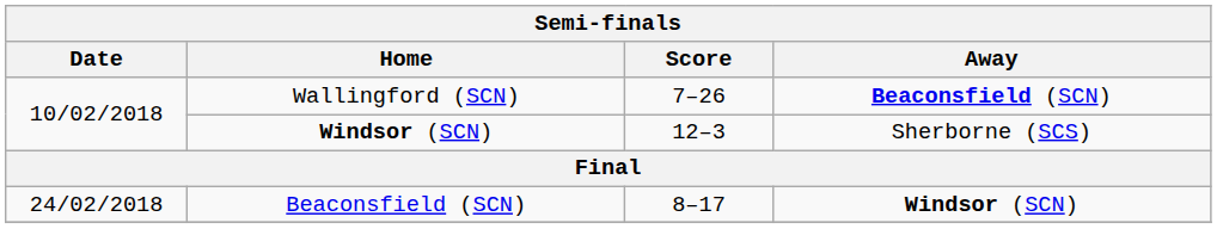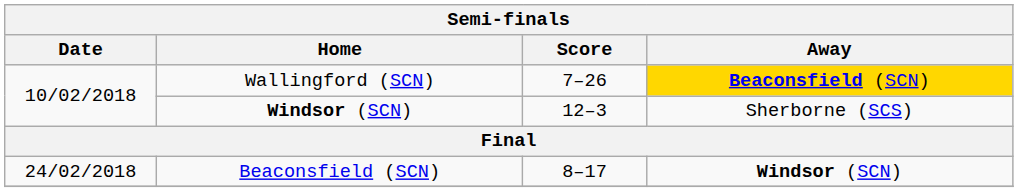Wallingford (SCN) | Away: no background -> gold background
